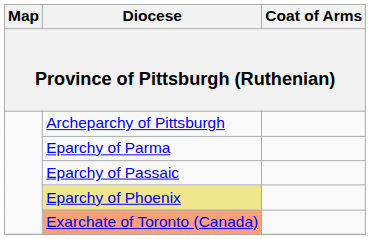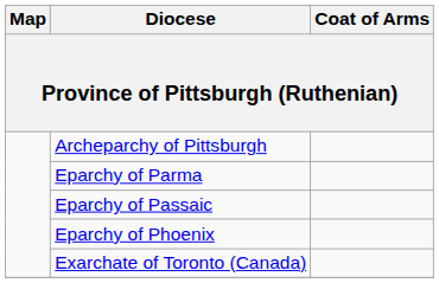Eparchy of Phoenix | Diocese: khaki background -> no background
Exarchate of Toronto (Canada) | Diocese: lightsalmon background -> no background
